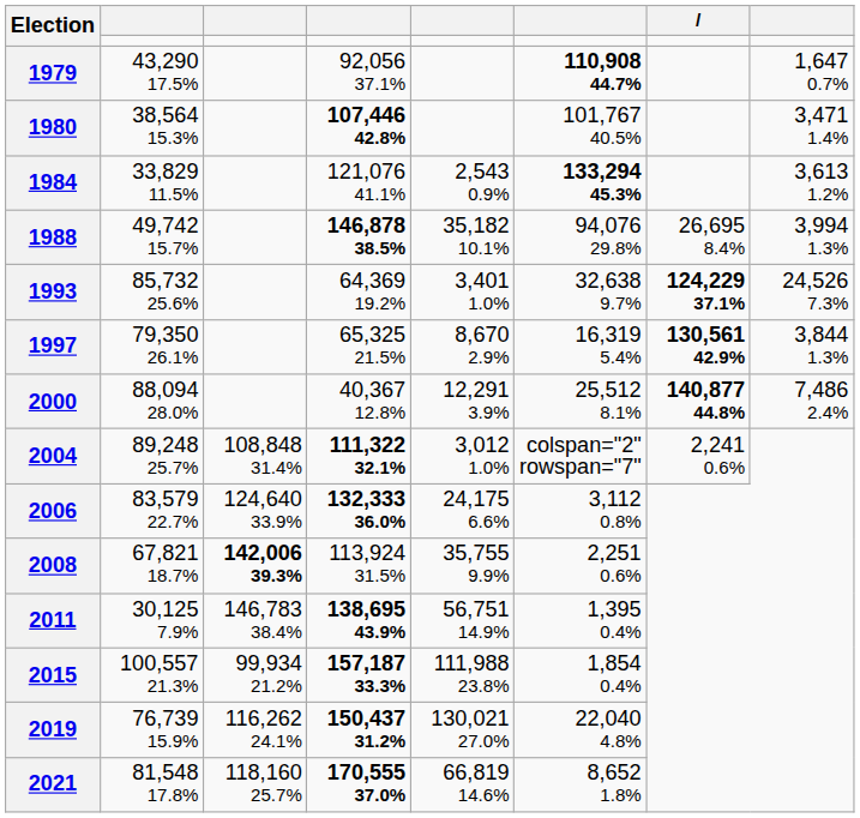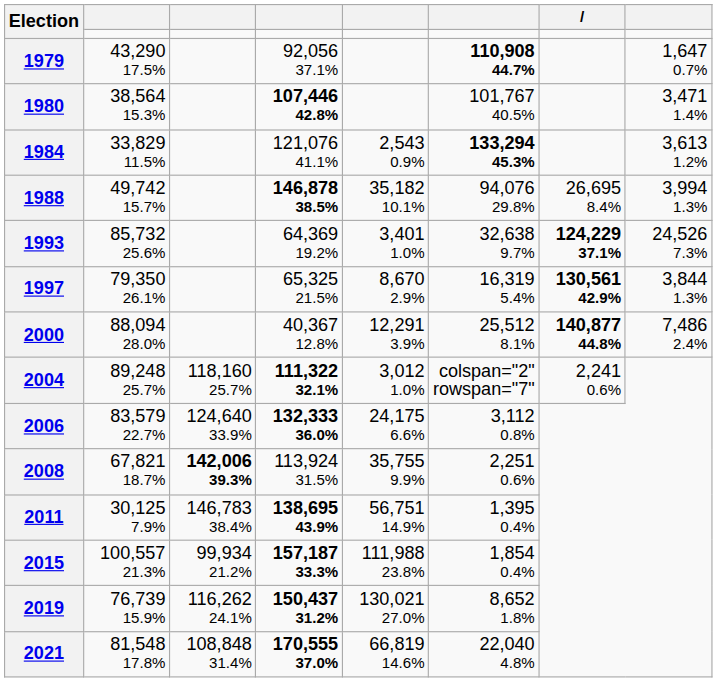2004 | column 3: 108,848 31.4% -> 118,160 25.7%
2019 | column 6: 22,040 4.8% -> 8,652 1.8%
2021 | column 3: 118,160 25.7% -> 108,848 31.4%
2021 | column 6: 8,652 1.8% -> 22,040 4.8%
